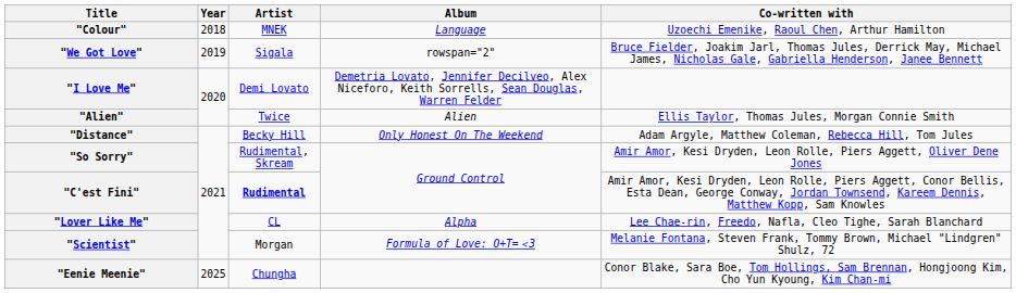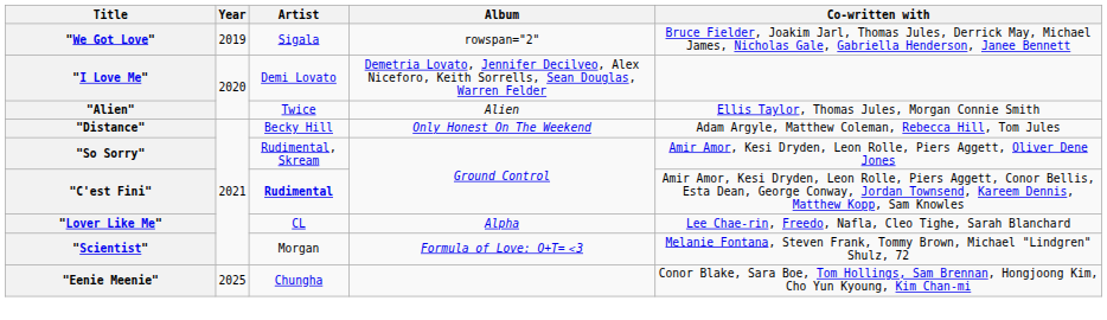- row: "Colour" | 2018 | MNEK | Language | Uzoechi Emenike, Raoul Chen, Arthur Hamilton
